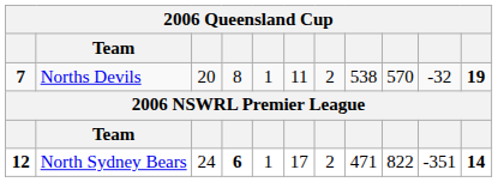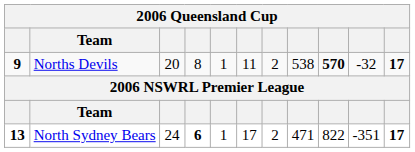Norths Devils | column 1: 7 -> 9
Norths Devils | column 9: normal -> bold
Norths Devils | column 11: 19 -> 17
North Sydney Bears | column 1: 12 -> 13
North Sydney Bears | column 11: 14 -> 17
